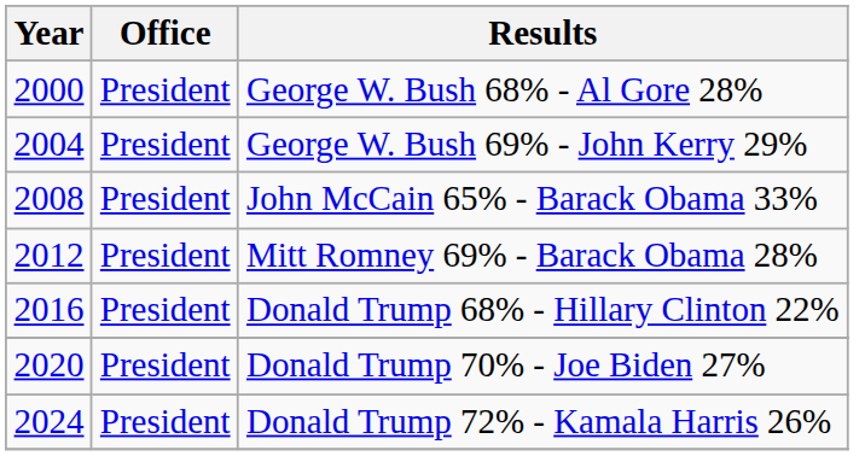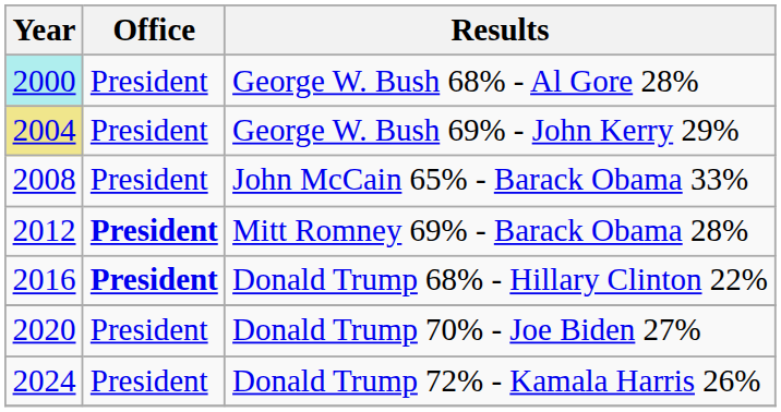George W. Bush 68% - Al Gore 28% | Year: no background -> paleturquoise background
George W. Bush 69% - John Kerry 29% | Year: no background -> khaki background
Mitt Romney 69% - Barack Obama 28% | Office: normal -> bold
Donald Trump 68% - Hillary Clinton 22% | Office: normal -> bold
